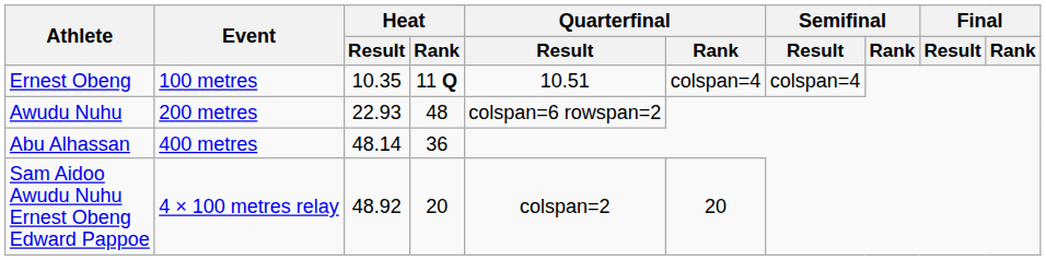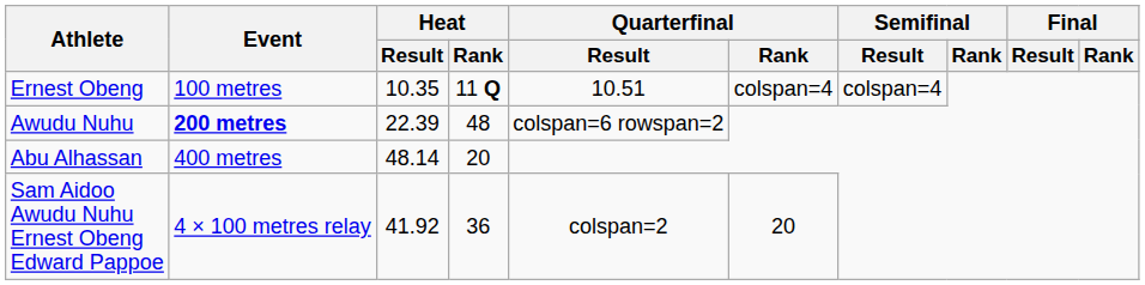Awudu Nuhu | Event: normal -> bold
Awudu Nuhu | Heat / Result: 22.93 -> 22.39
Abu Alhassan | Heat / Rank: 36 -> 20
Sam Aidoo Awudu Nuhu Ernest Obeng Edward Pappoe | Heat / Result: 48.92 -> 41.92
Sam Aidoo Awudu Nuhu Ernest Obeng Edward Pappoe | Heat / Rank: 20 -> 36
